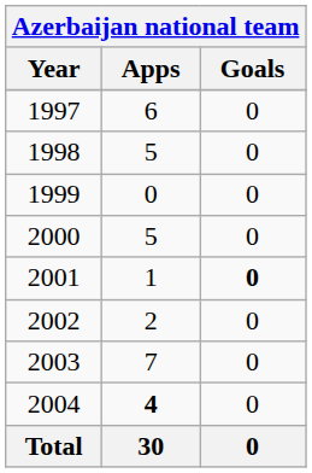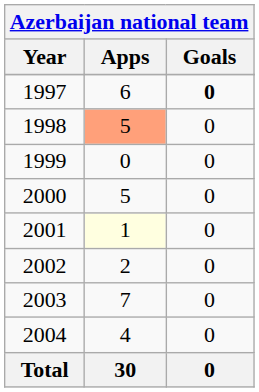1997 | Goals: normal -> bold
1998 | Apps: no background -> lightsalmon background
2001 | Apps: no background -> lightyellow background
2001 | Goals: bold -> normal
2004 | Apps: bold -> normal
